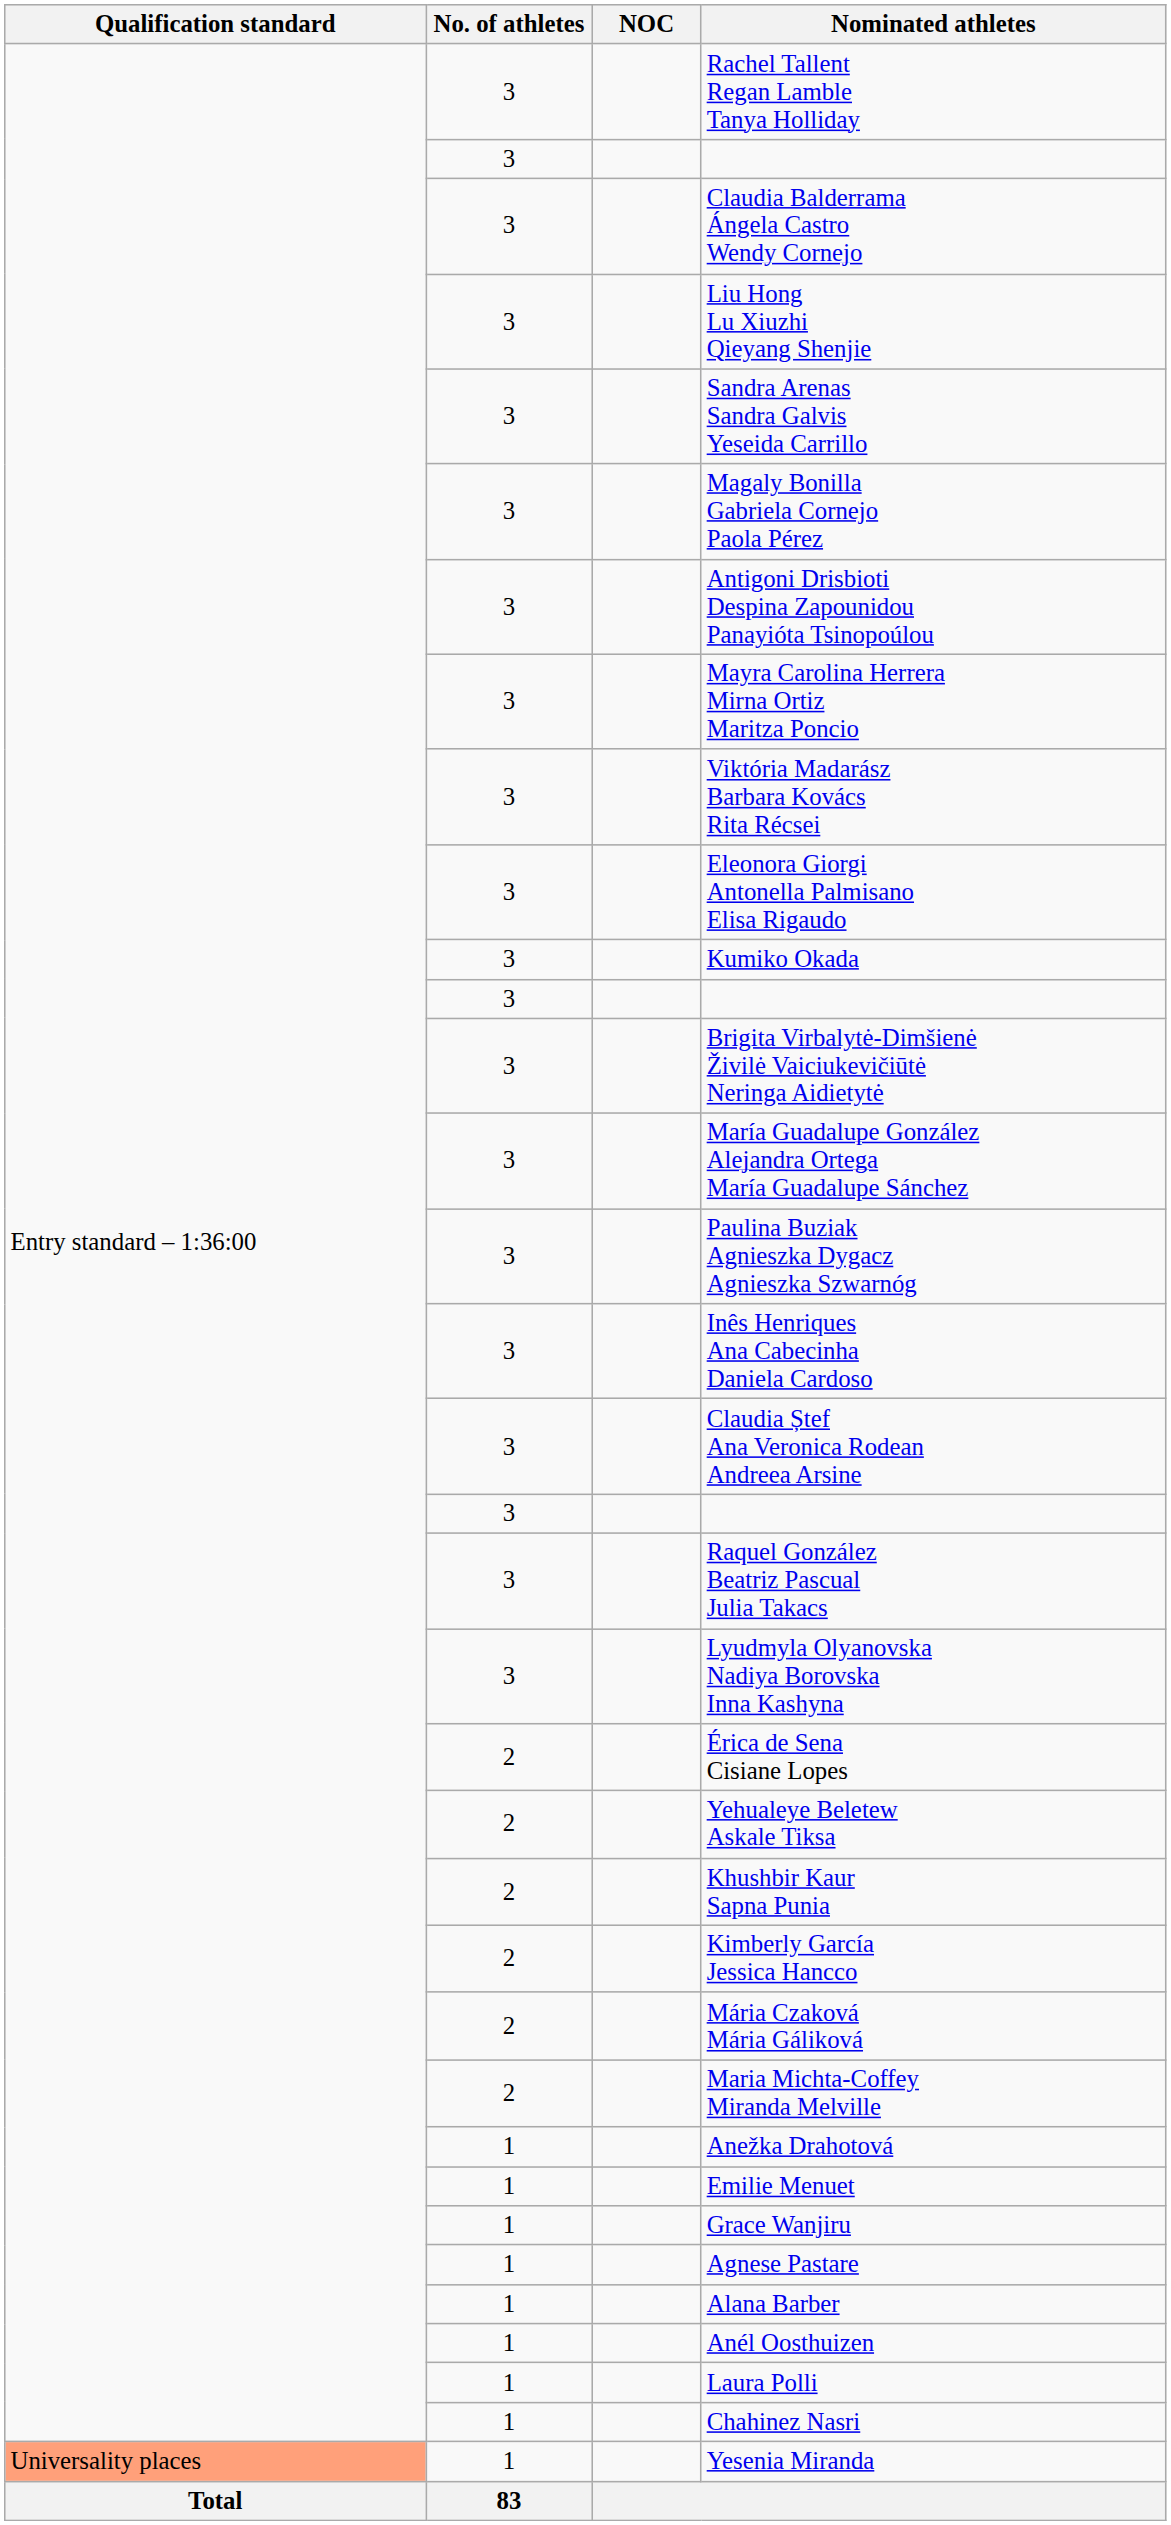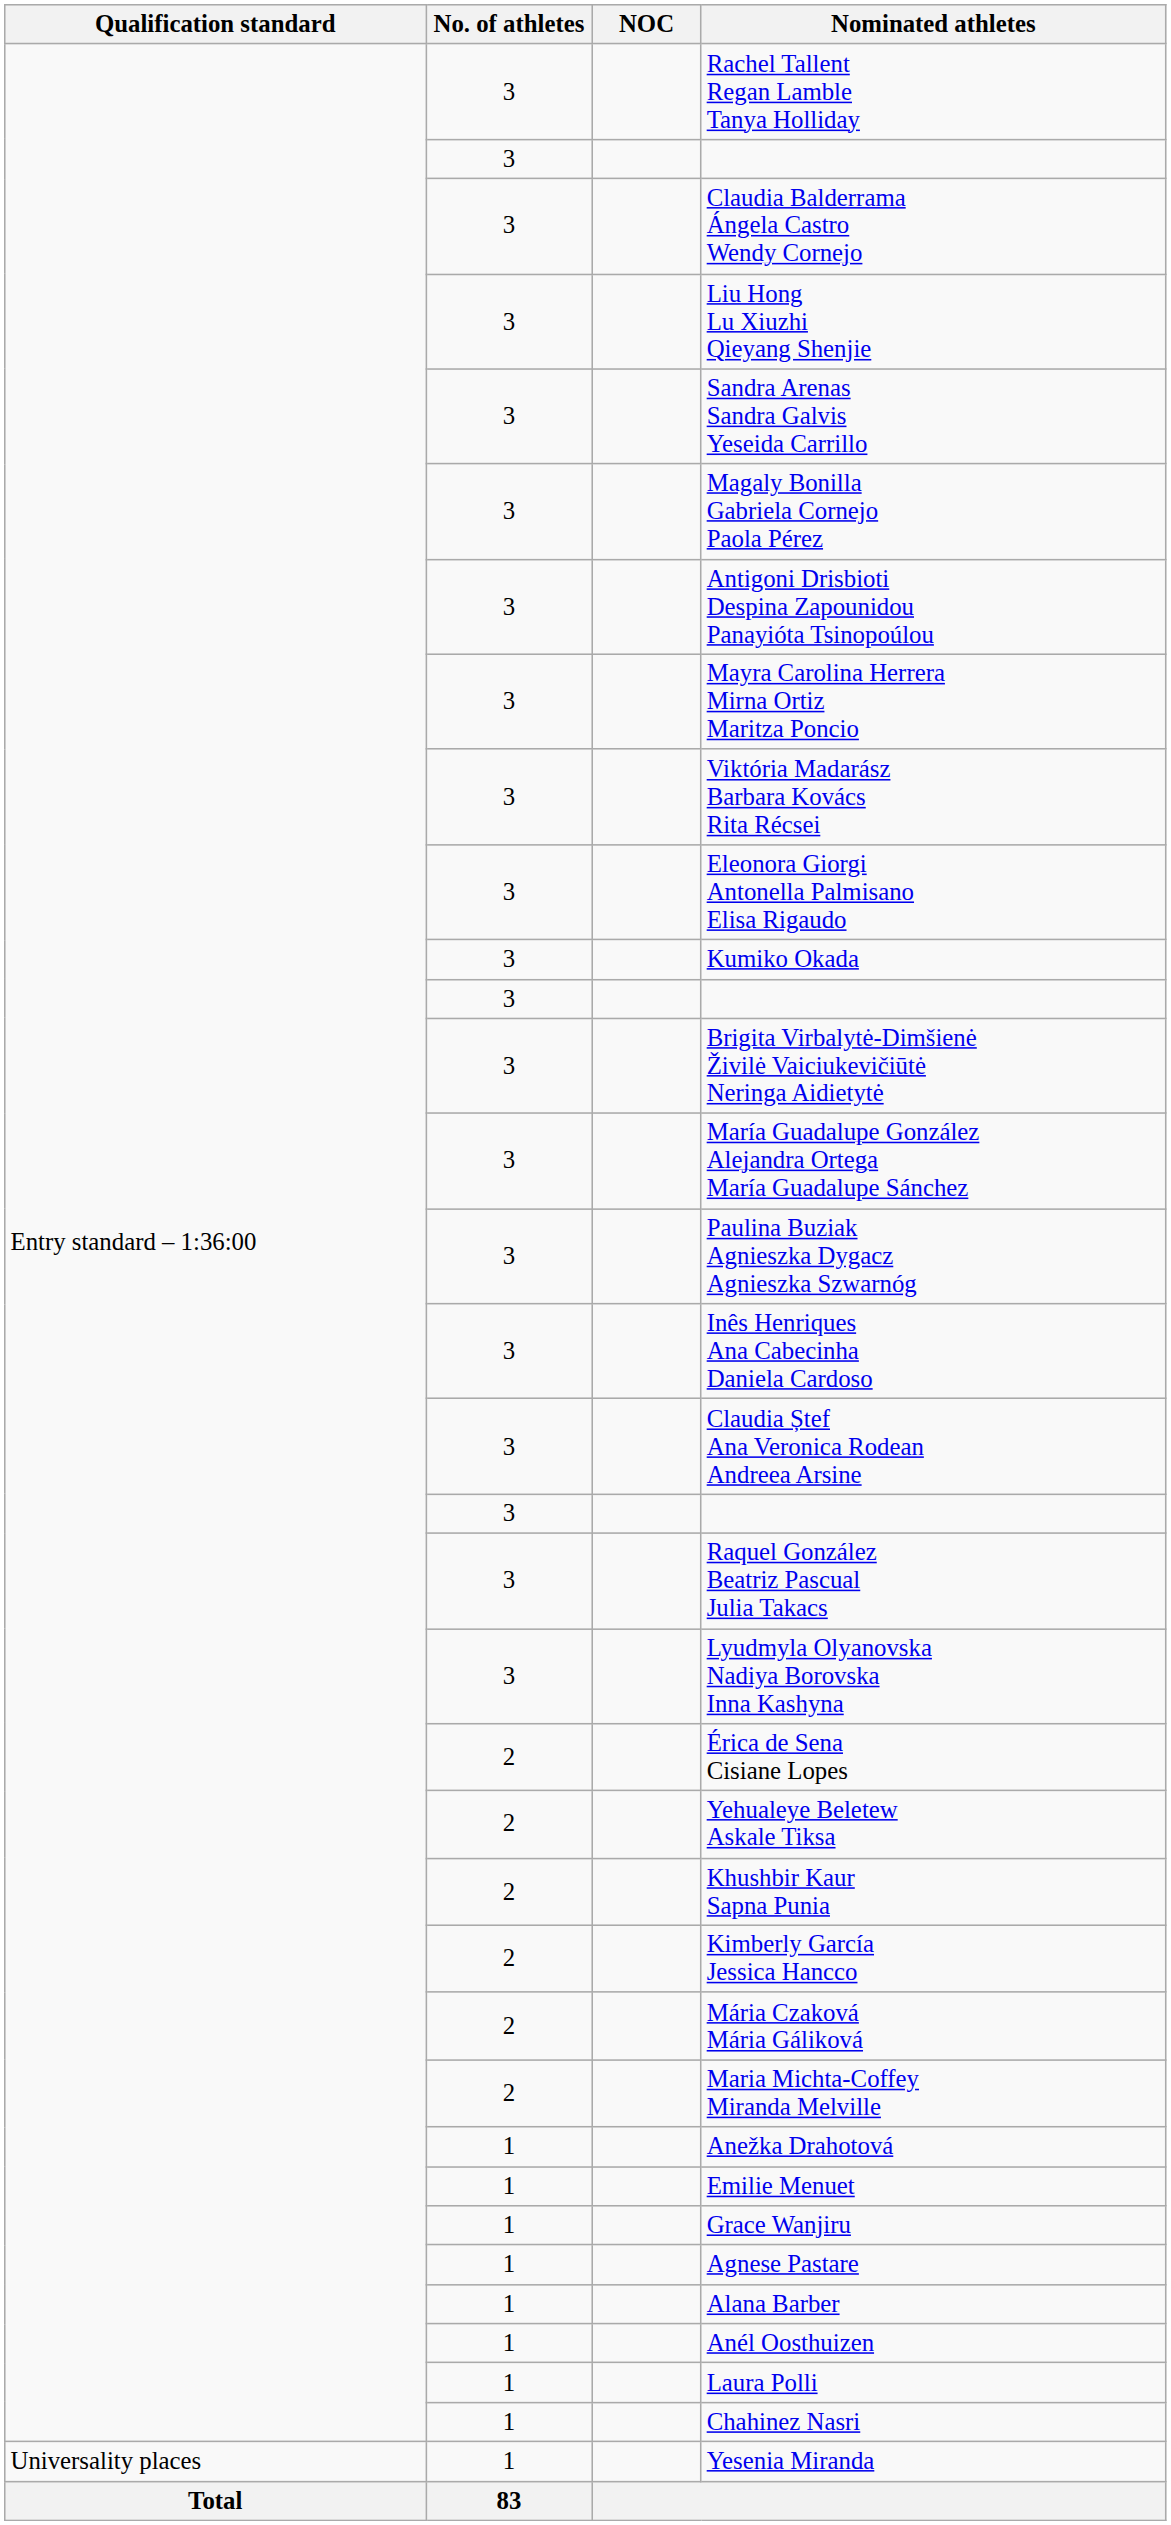Yesenia Miranda | Qualification standard: lightsalmon background -> no background
